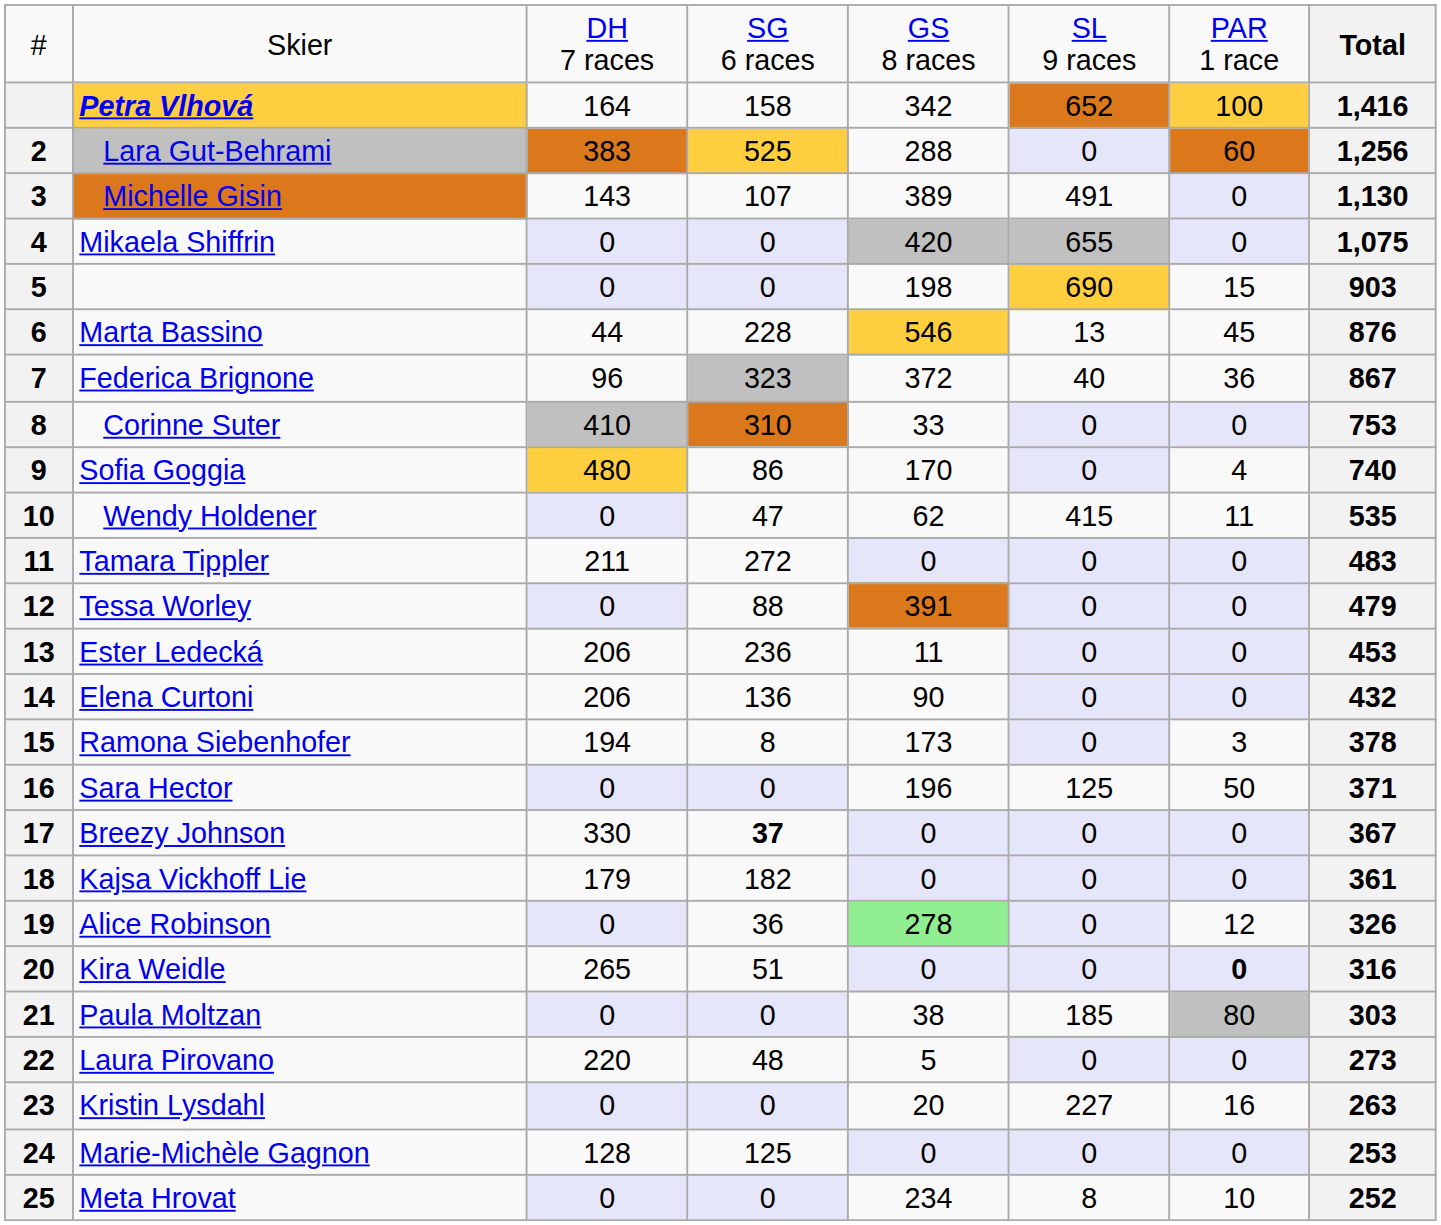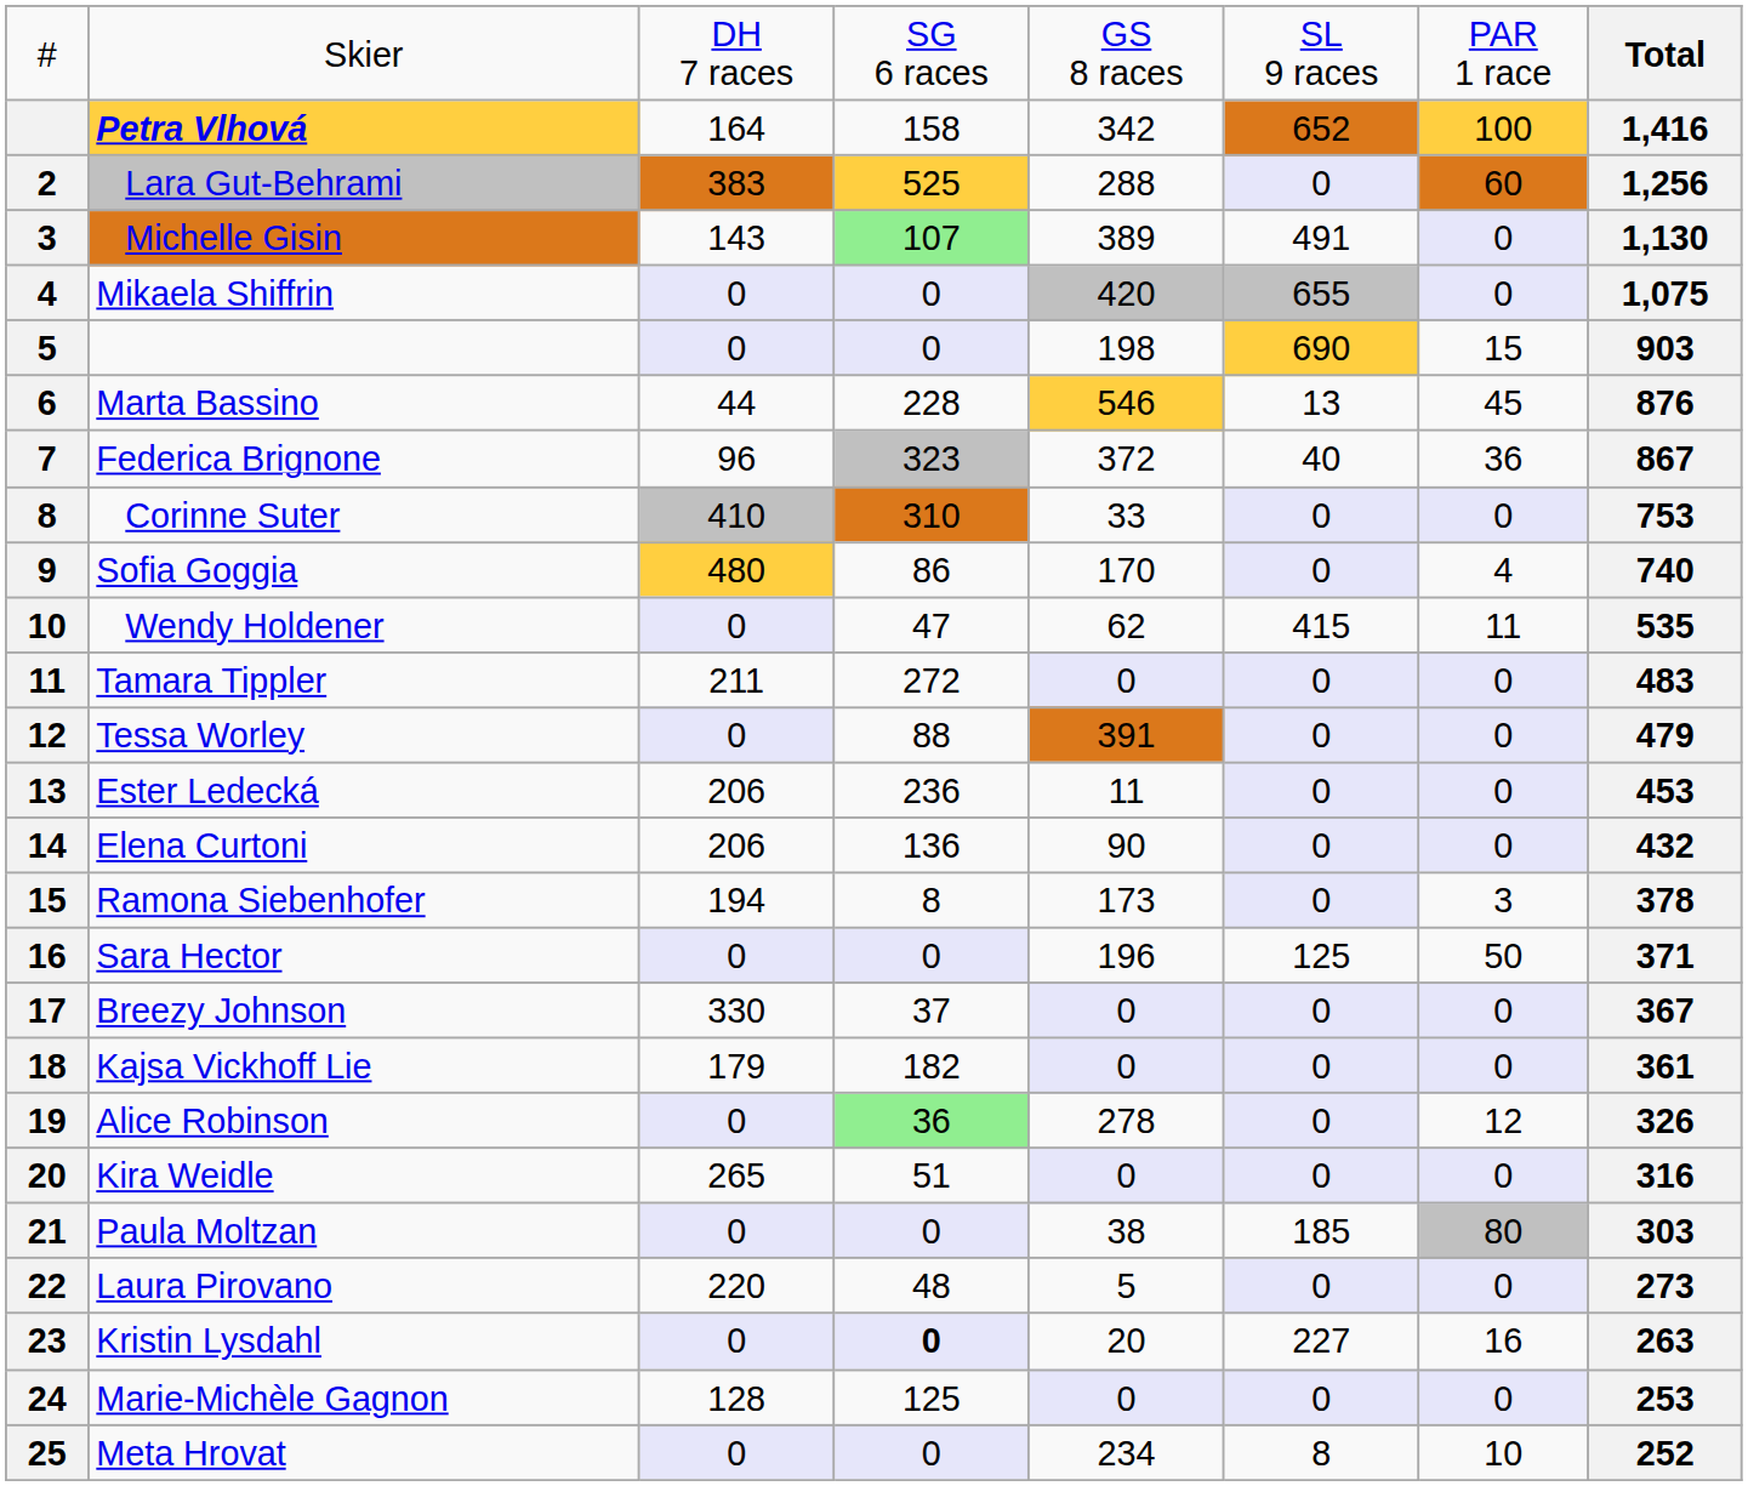Michelle Gisin | column 4: no background -> lightgreen background
Breezy Johnson | column 4: bold -> normal
Alice Robinson | column 4: no background -> lightgreen background
Alice Robinson | column 5: lightgreen background -> no background
Kira Weidle | column 7: bold -> normal
Kristin Lysdahl | column 4: normal -> bold
